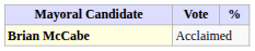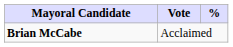Brian McCabe | Mayoral Candidate: lightyellow background -> no background
